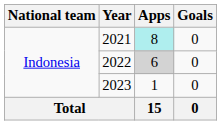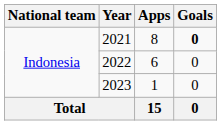2021 | Apps: paleturquoise background -> no background
2021 | Goals: normal -> bold
2022 | Apps: lightgrey background -> no background
